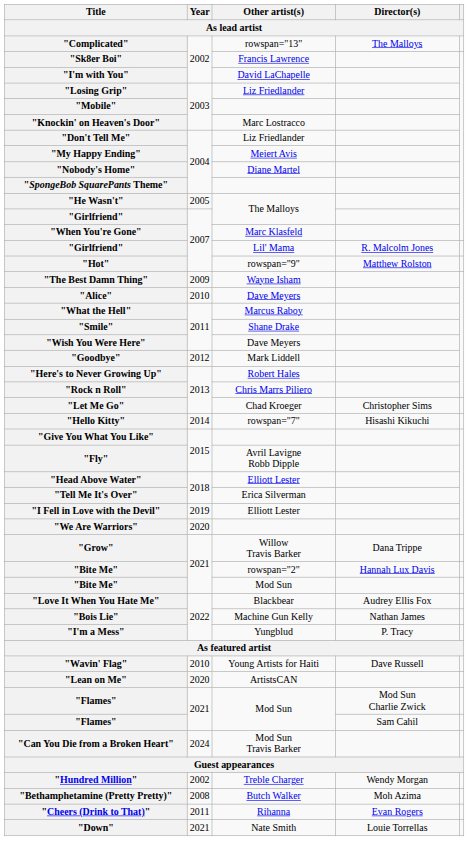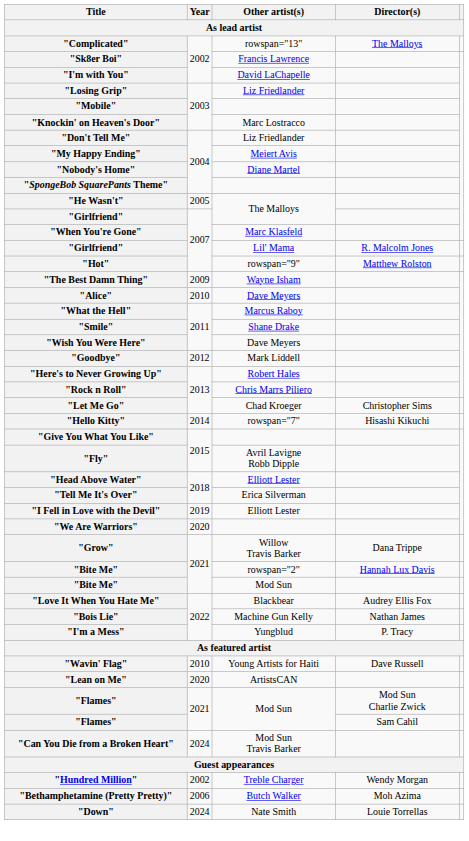"Bethamphetamine (Pretty Pretty)" | Year: 2008 -> 2006
- row: "Cheers (Drink to That)" | 2011 | Rihanna | Evan Rogers
"Down" | Year: 2021 -> 2024
